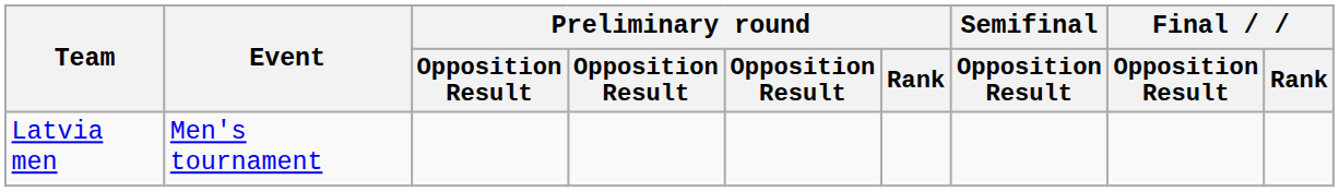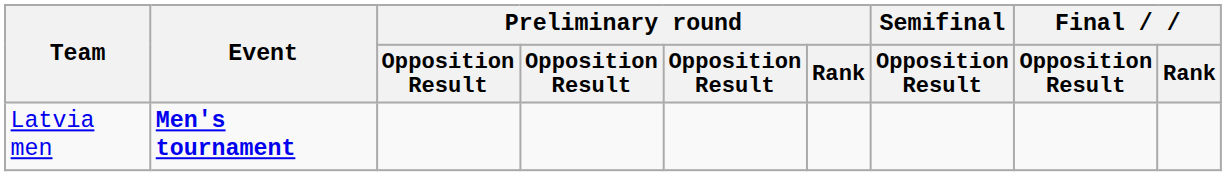Latvia men | Event: normal -> bold
